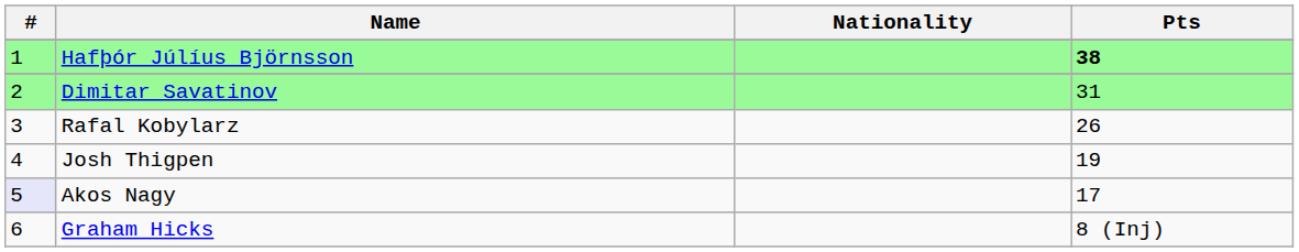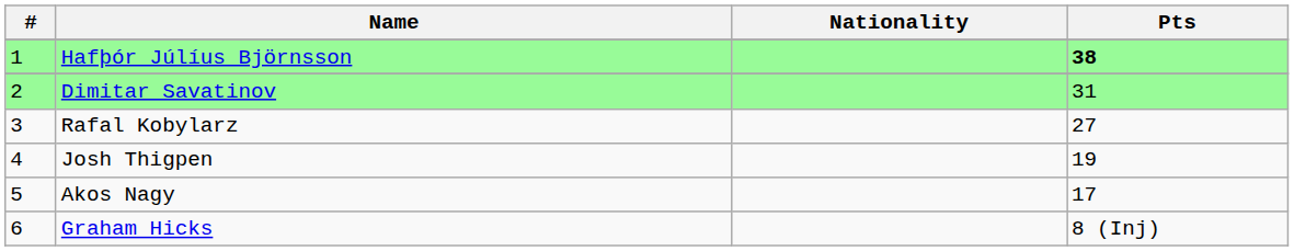Rafal Kobylarz | Pts: 26 -> 27
Akos Nagy | #: lavender background -> no background
